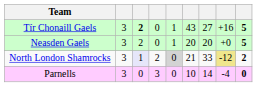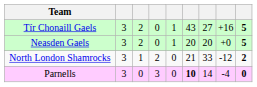Tír Chonaill Gaels | column 3: bold -> normal
North London Shamrocks | column 3: lavender background -> no background
North London Shamrocks | column 5: lightgrey background -> no background
North London Shamrocks | column 8: khaki background -> no background
Parnells | column 6: normal -> bold
